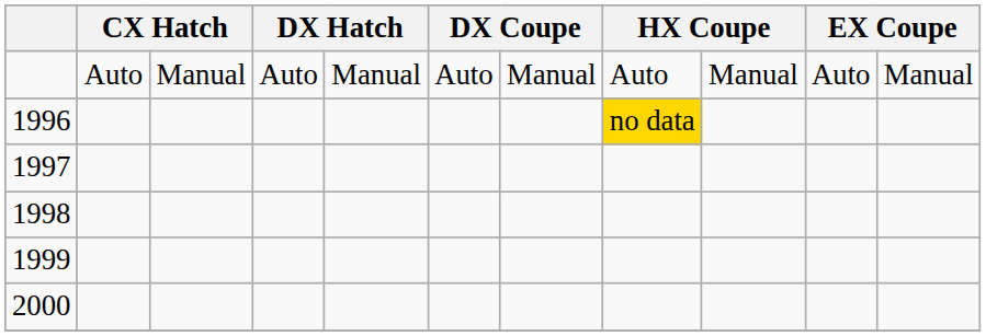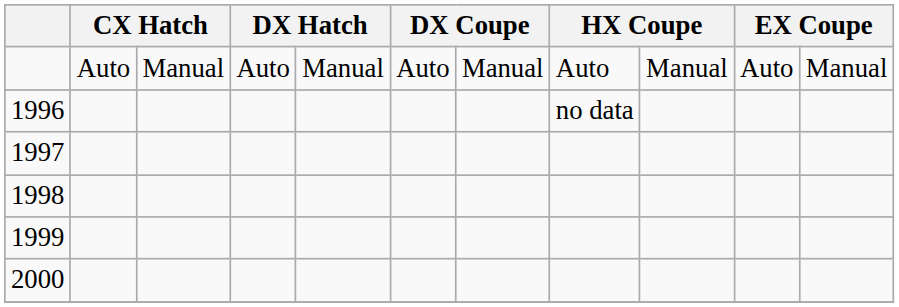1996 | column 8: gold background -> no background
